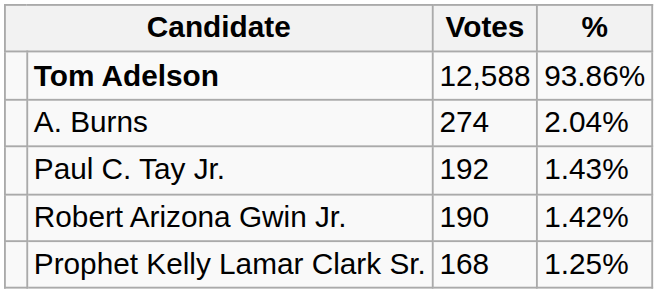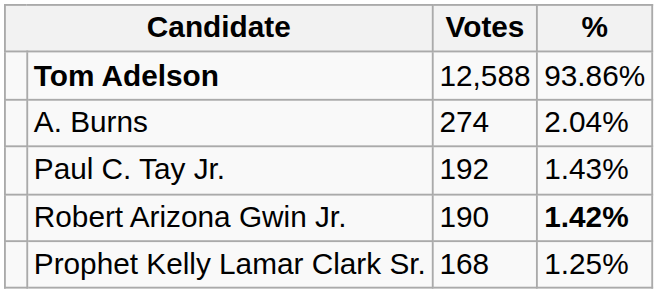Robert Arizona Gwin Jr. | %: normal -> bold
